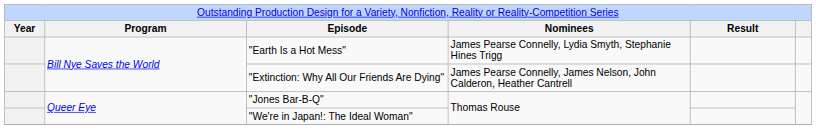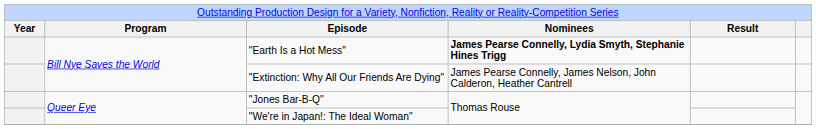"Earth Is a Hot Mess" | column 4: normal -> bold
